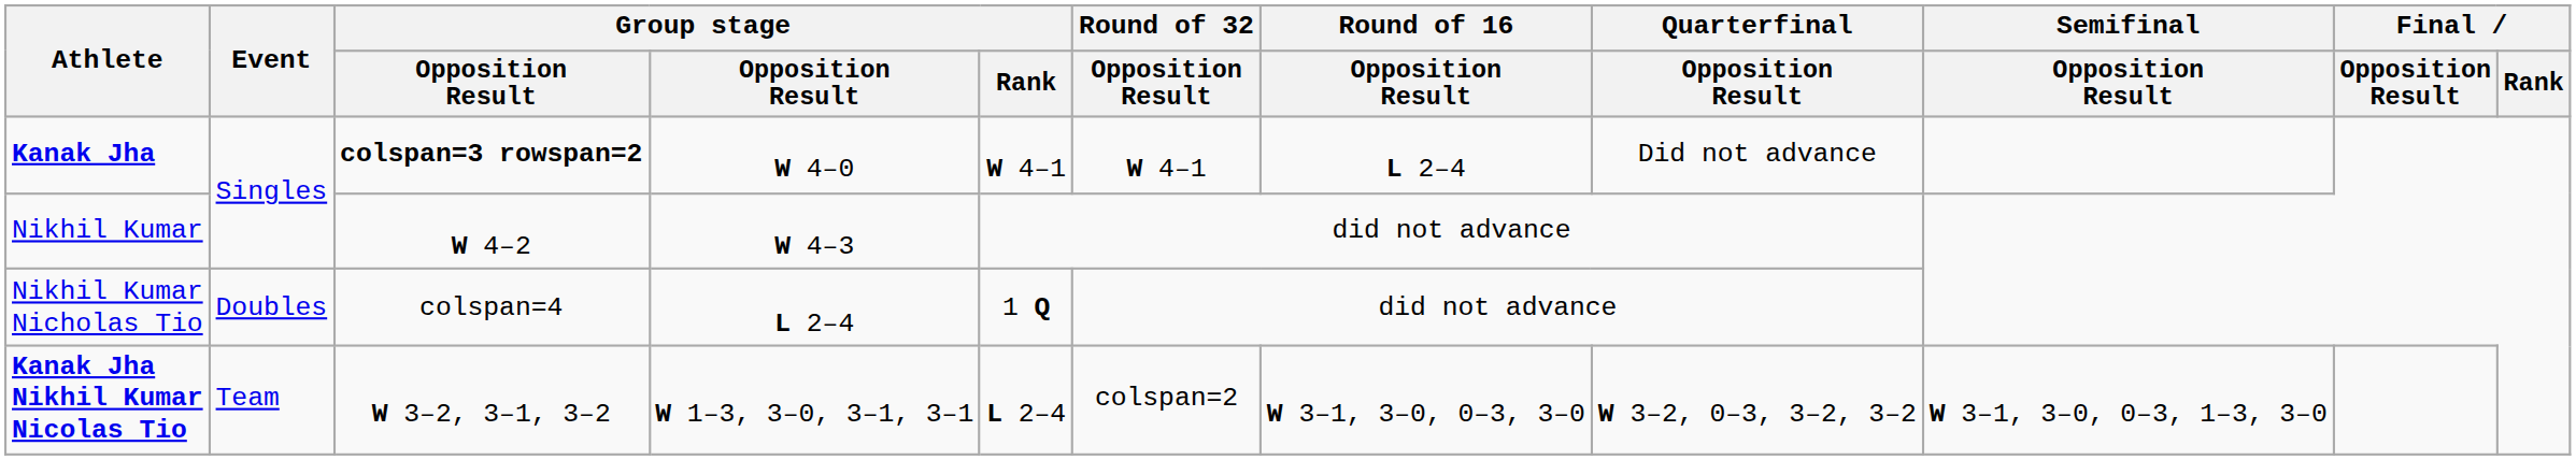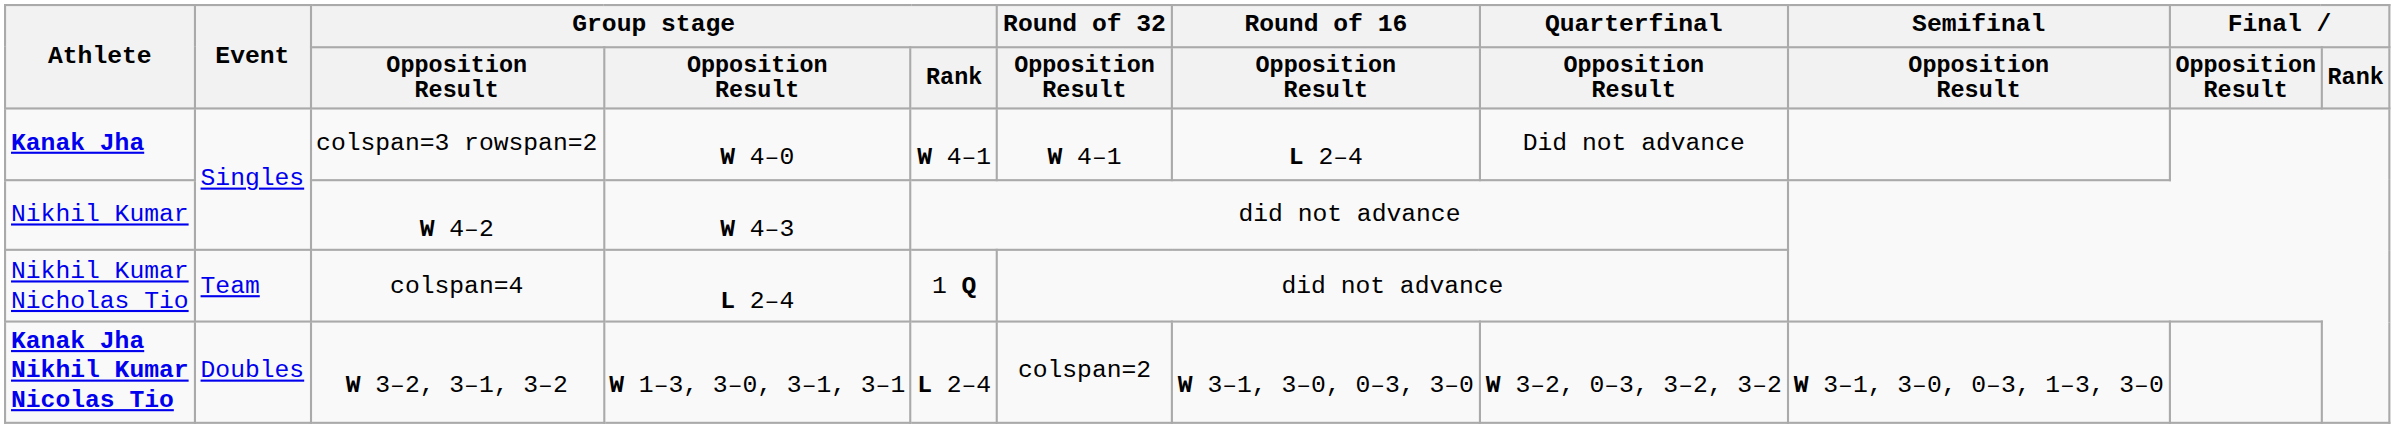Kanak Jha | column 3: bold -> normal
Nikhil Kumar Nicholas Tio | Event: Doubles -> Team
Kanak Jha Nikhil Kumar Nicolas Tio | Event: Team -> Doubles
